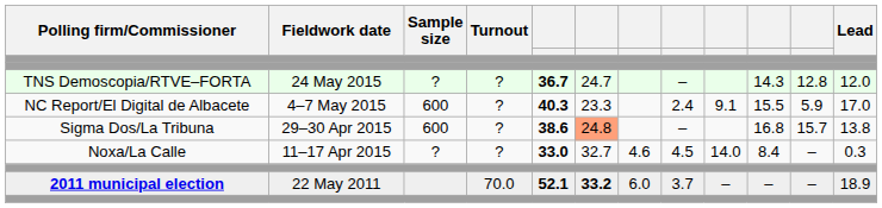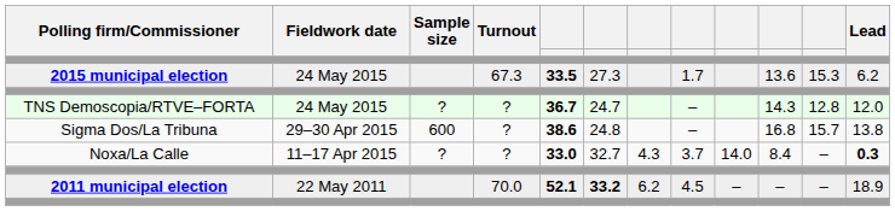+ row: 2015 municipal election | 24 May 2015 | 67.3 | 33.5 | 27.3 | 1.7 | 13.6 | 15.3 | 6.2
- row: NC Report/El Digital de Albacete | 4–7 May 2015 | 600 | ? | 40.3 | 23.3 | 2.4 | 9.1 | 15.5 | 5.9 | 17.0
Sigma Dos/La Tribuna | column 6: lightsalmon background -> no background
Noxa/La Calle | column 7: 4.6 -> 4.3
Noxa/La Calle | column 8: 4.5 -> 3.7
Noxa/La Calle | Lead: normal -> bold
2011 municipal election | column 7: 6.0 -> 6.2
2011 municipal election | column 8: 3.7 -> 4.5
